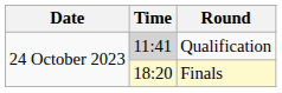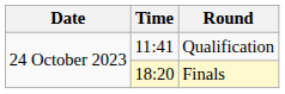Qualification | Time: lightgrey background -> no background
